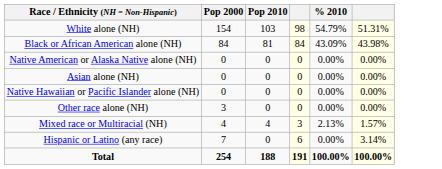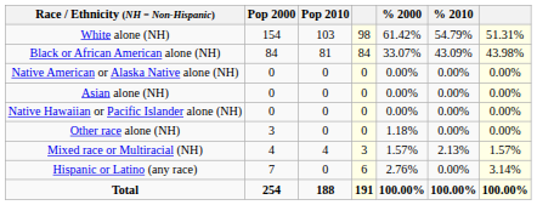+ column: % 2000 | 61.42% | 33.07% | 0.00% | 0.00% | 0.00% | 1.18% | 1.57% | 2.76% | 100.00%
